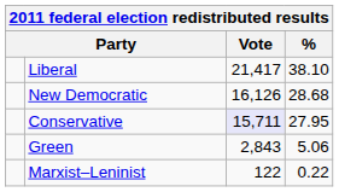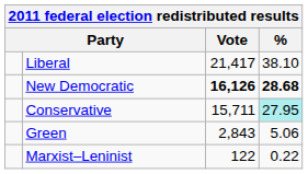New Democratic | Vote: normal -> bold
New Democratic | %: normal -> bold
Conservative | Vote: lavender background -> no background
Conservative | %: no background -> paleturquoise background
